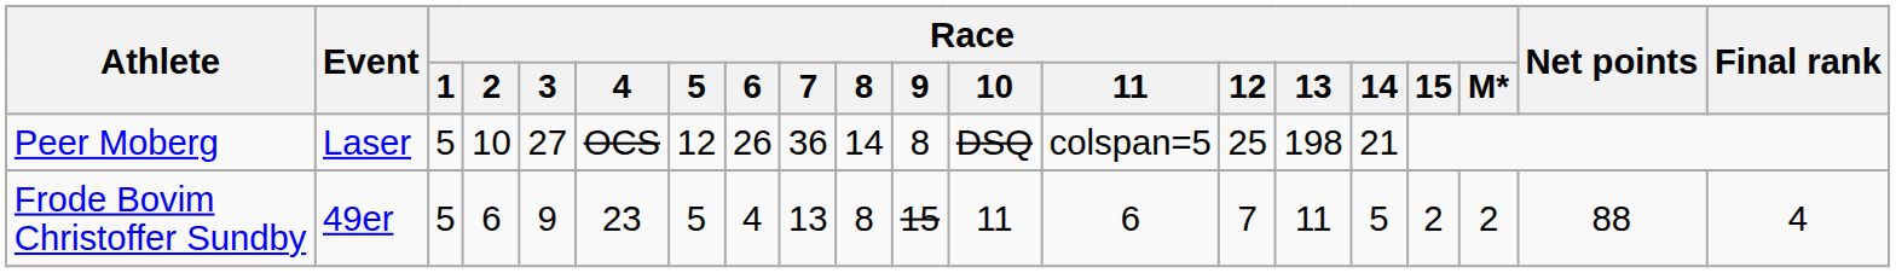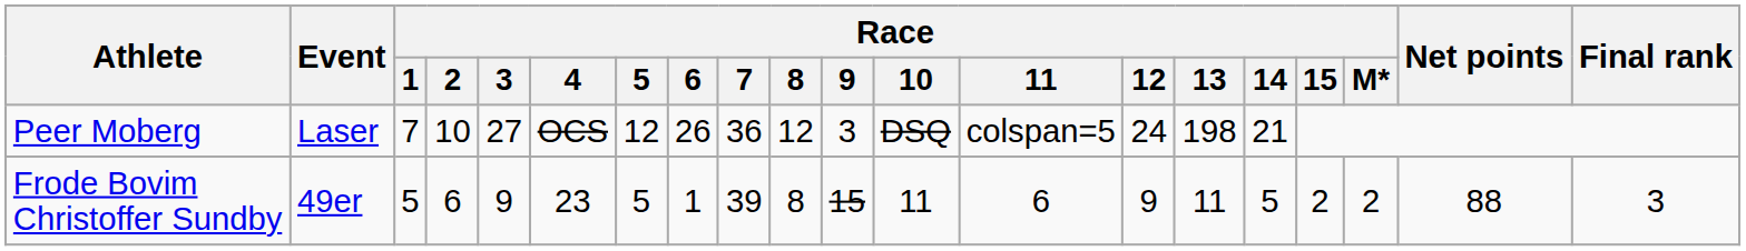Peer Moberg | Race / 1: 5 -> 7
Peer Moberg | Race / 8: 14 -> 12
Peer Moberg | Race / 9: 8 -> 3
Peer Moberg | Race / 12: 25 -> 24
Frode Bovim Christoffer Sundby | Race / 6: 4 -> 1
Frode Bovim Christoffer Sundby | Race / 7: 13 -> 39
Frode Bovim Christoffer Sundby | Race / 12: 7 -> 9
Frode Bovim Christoffer Sundby | Final rank: 4 -> 3
